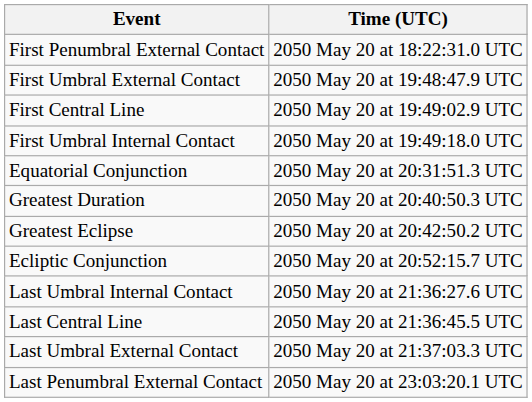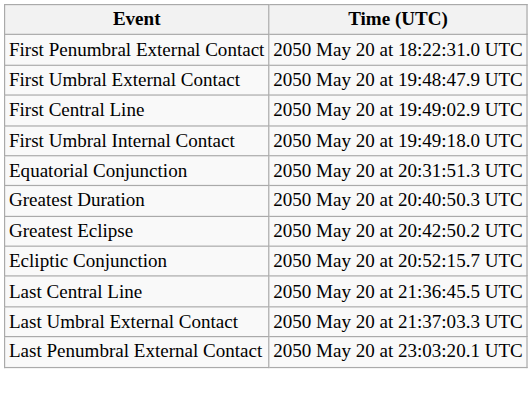- row: Last Umbral Internal Contact | 2050 May 20 at 21:36:27.6 UTC
